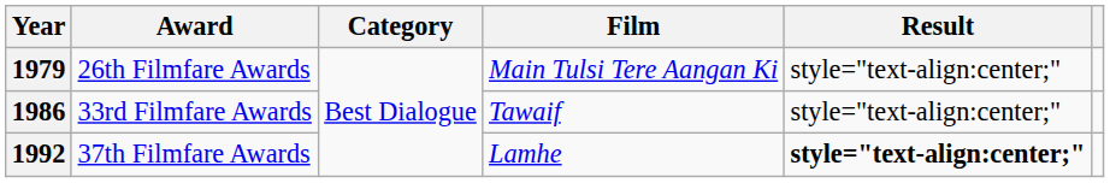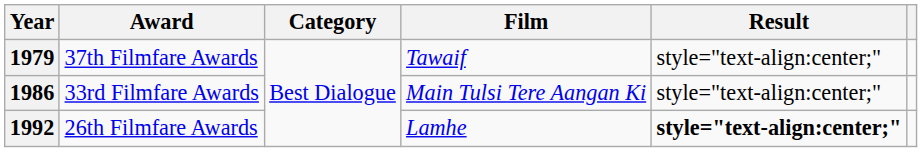1979 | Award: 26th Filmfare Awards -> 37th Filmfare Awards
1979 | Film: Main Tulsi Tere Aangan Ki -> Tawaif
1986 | Film: Tawaif -> Main Tulsi Tere Aangan Ki
1992 | Award: 37th Filmfare Awards -> 26th Filmfare Awards
